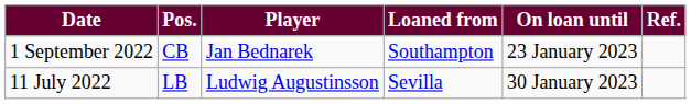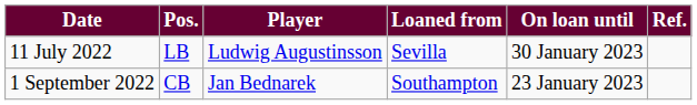rows swapped: 11 July 2022 <-> 1 September 2022
